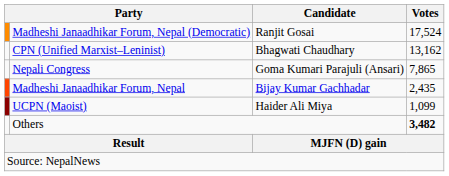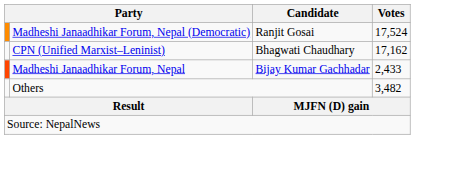CPN (Unified Marxist–Leninist) | Votes: 13,162 -> 17,162
- row: Nepali Congress | Goma Kumari Parajuli (Ansari) | 7,865
Madheshi Janaadhikar Forum, Nepal | Votes: 2,435 -> 2,433
- row: UCPN (Maoist) | Haider Ali Miya | 1,099
Others | Votes: bold -> normal
